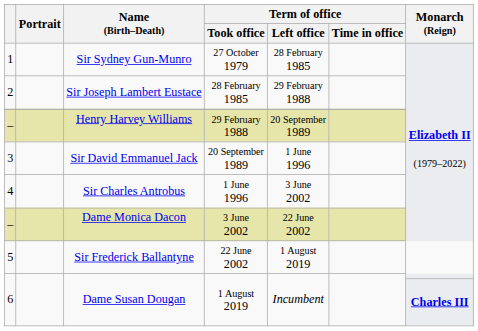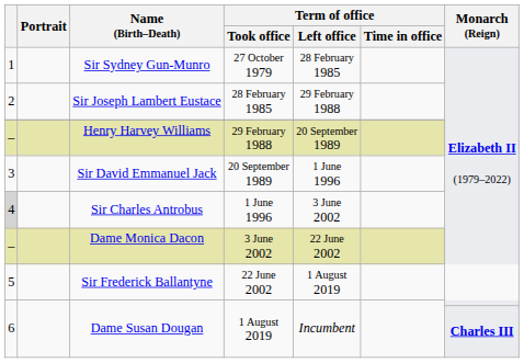Sir Charles Antrobus | column 1: no background -> lightgrey background
